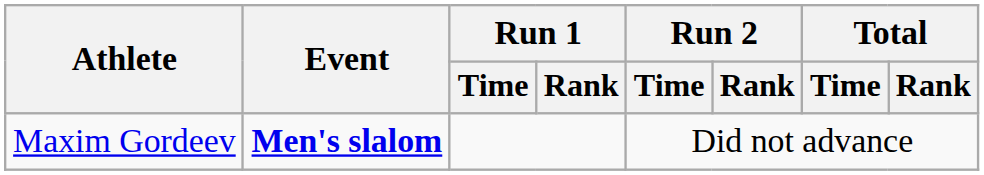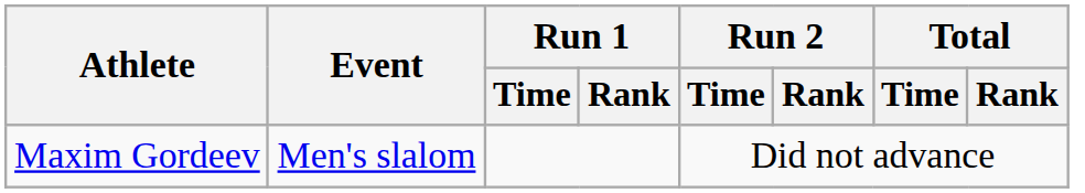Maxim Gordeev | Event: bold -> normal
